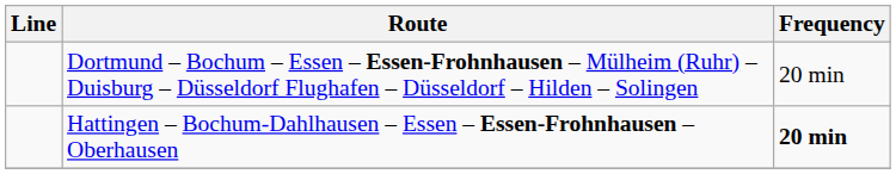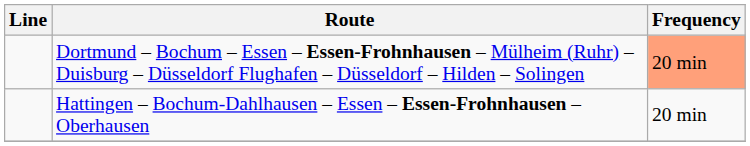row 2 | Frequency: no background -> lightsalmon background
row 3 | Frequency: bold -> normal
